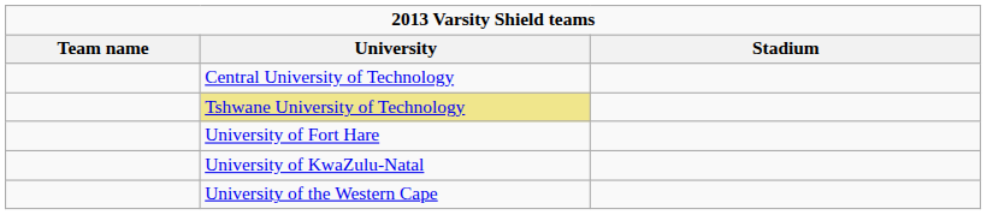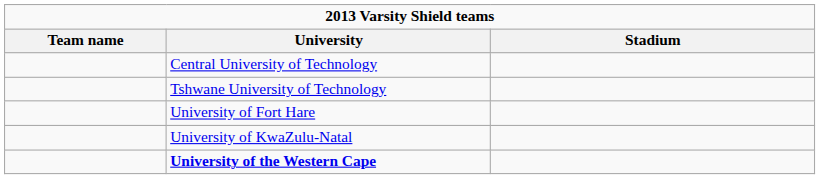Tshwane University of Technology | University: khaki background -> no background
University of the Western Cape | University: normal -> bold
